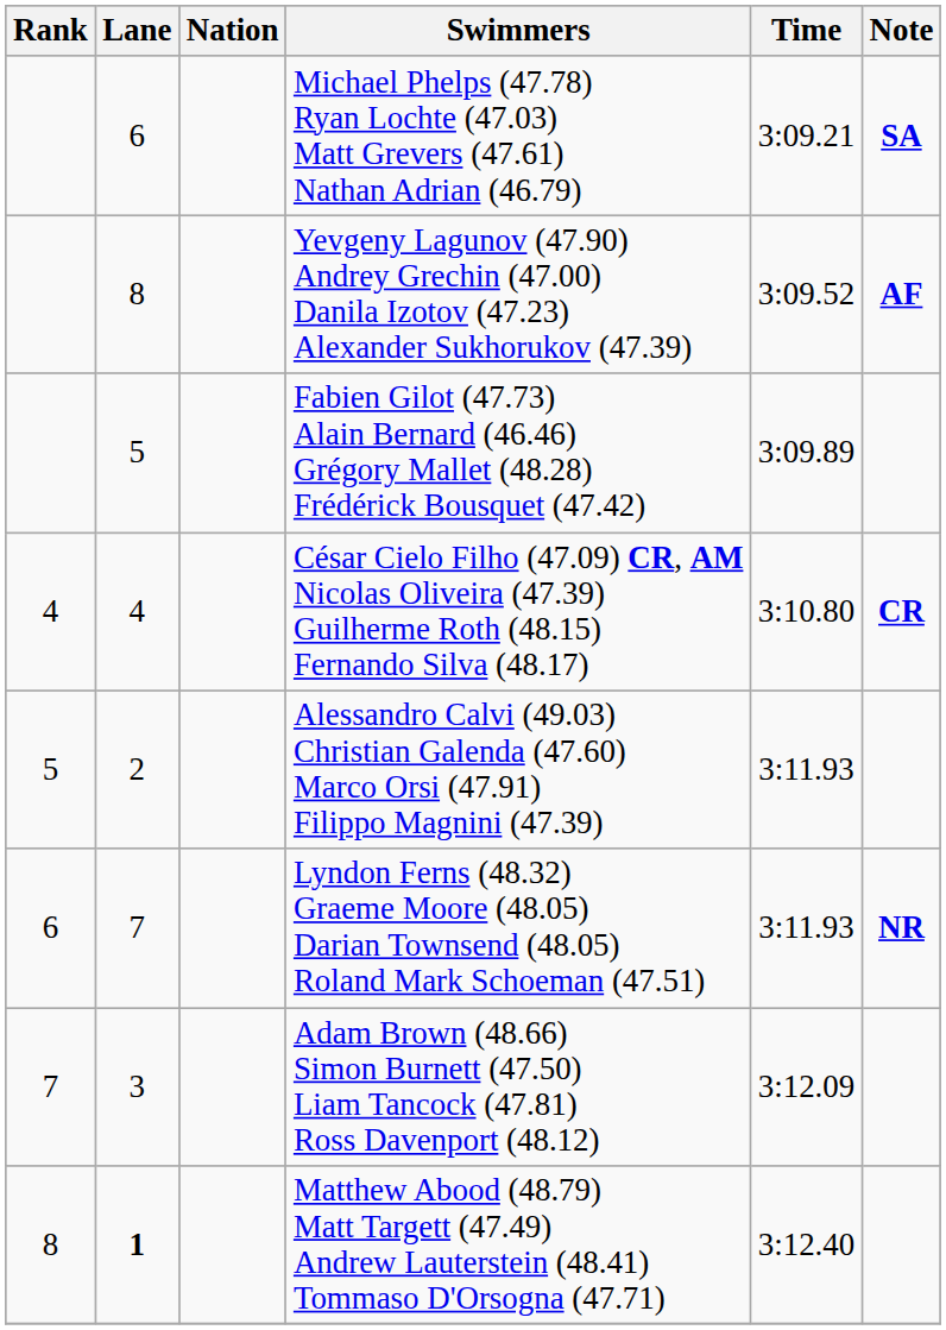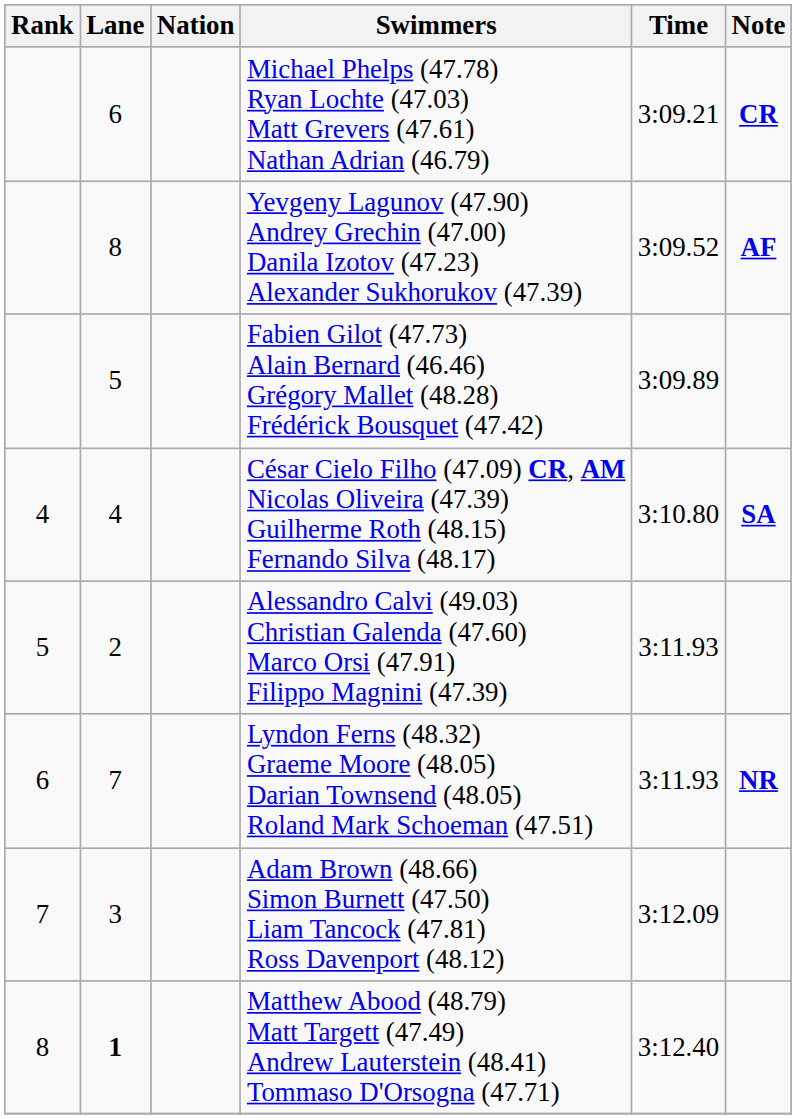row 2 | Note: SA -> CR
row 5 | Note: CR -> SA
